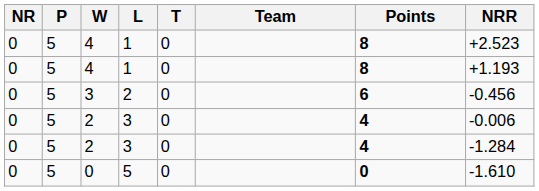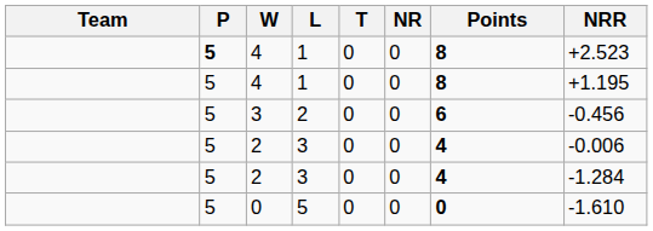columns swapped: Team <-> NR
row 2 | P: normal -> bold
row 3 | NRR: +1.193 -> +1.195
